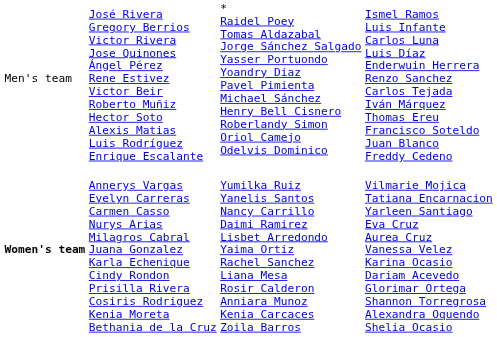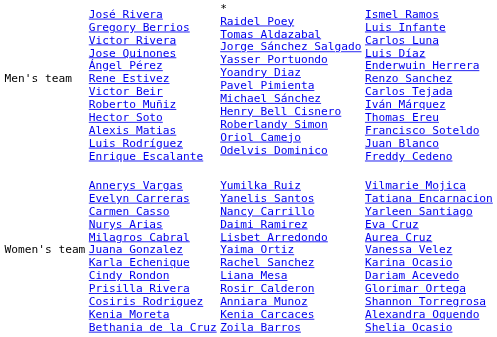Women's team | column 1: bold -> normal
